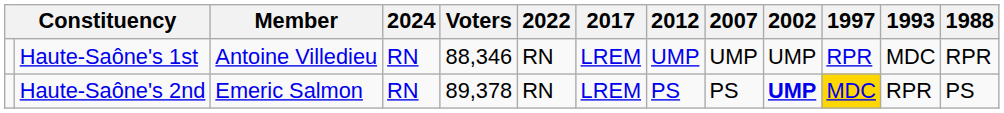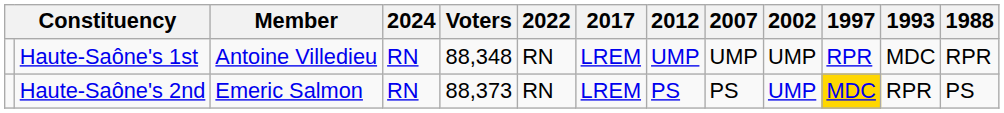Haute-Saône's 1st | Voters: 88,346 -> 88,348
Haute-Saône's 2nd | Voters: 89,378 -> 88,373
Haute-Saône's 2nd | 2002: bold -> normal
